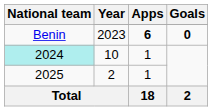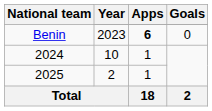2023 | Goals: bold -> normal
10 | National team: paleturquoise background -> no background
